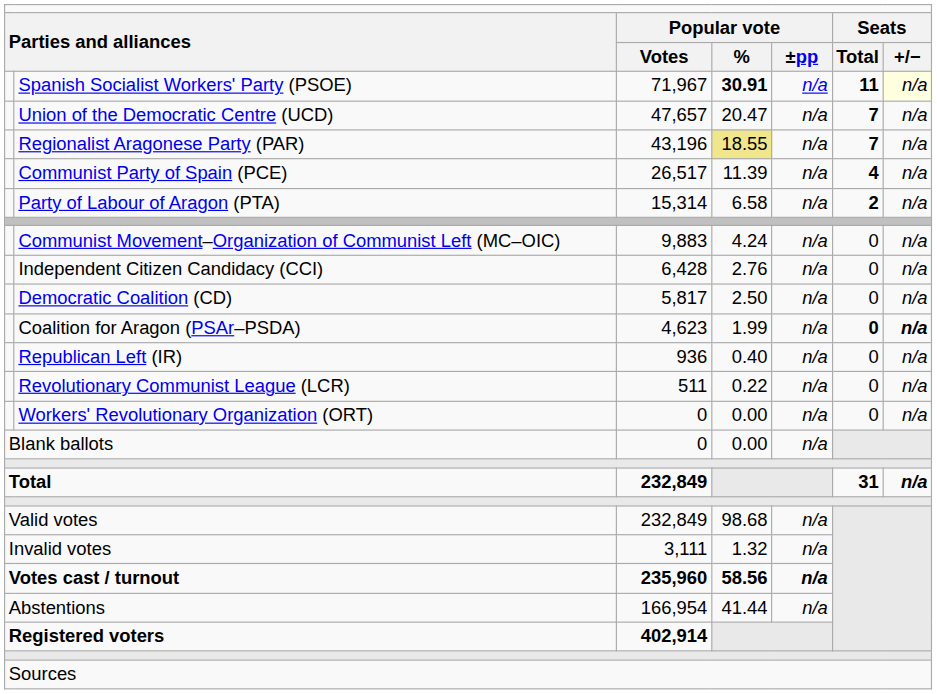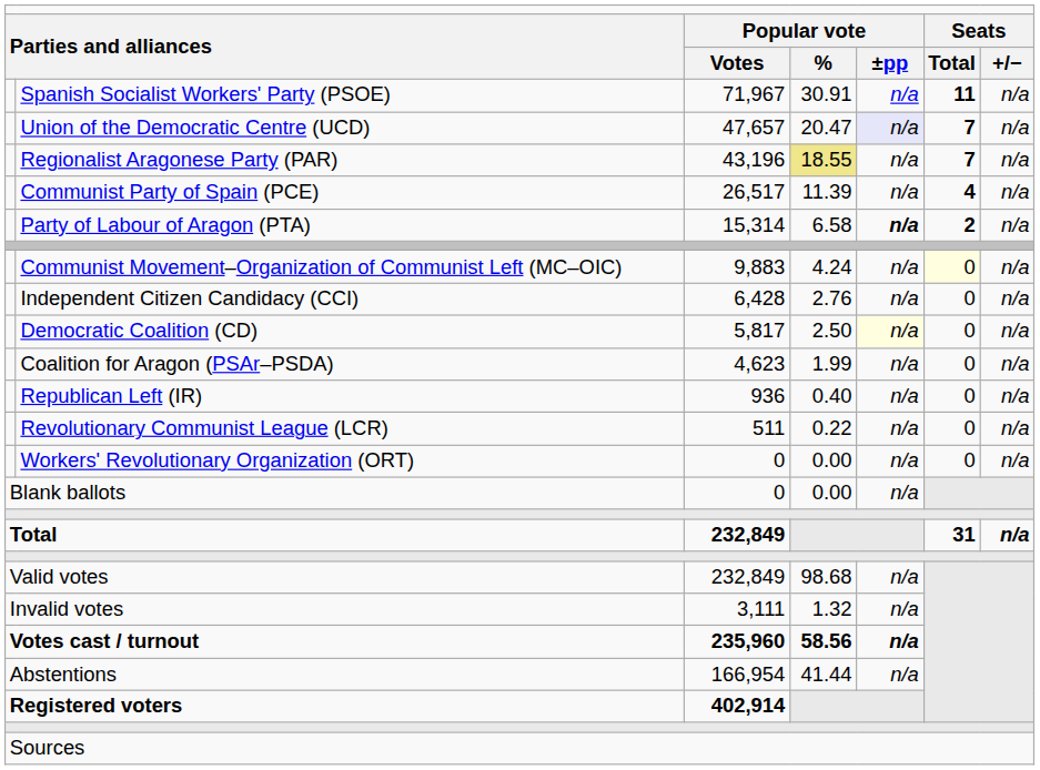Spanish Socialist Workers' Party (PSOE) | column 4: bold -> normal
Spanish Socialist Workers' Party (PSOE) | column 7: lightyellow background -> no background
Union of the Democratic Centre (UCD) | column 5: no background -> lavender background
Party of Labour of Aragon (PTA) | column 5: normal -> bold
Communist Movement–Organization of Communist Left (MC–OIC) | column 6: no background -> lightyellow background
Democratic Coalition (CD) | column 5: no background -> lightyellow background
Coalition for Aragon (PSAr–PSDA) | column 6: bold -> normal
Coalition for Aragon (PSAr–PSDA) | column 7: bold -> normal
